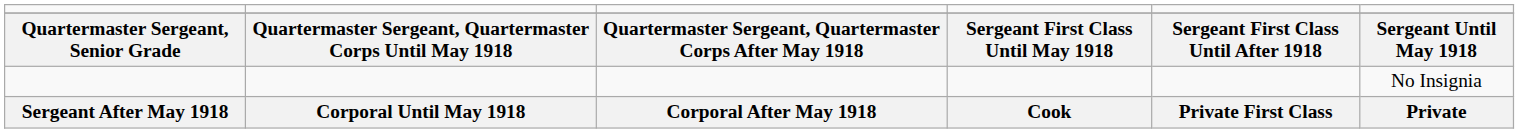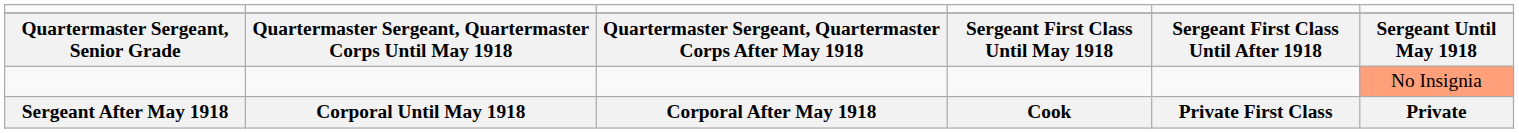row 3 | column 6: no background -> lightsalmon background
